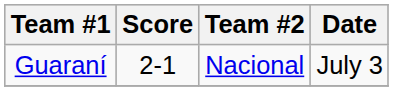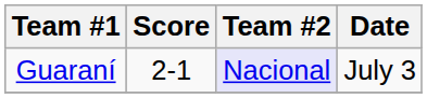Guaraní | Team #2: no background -> lavender background
